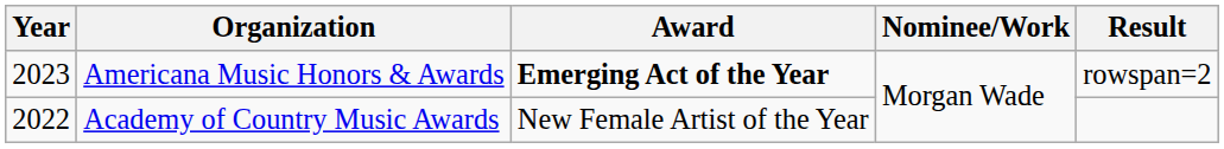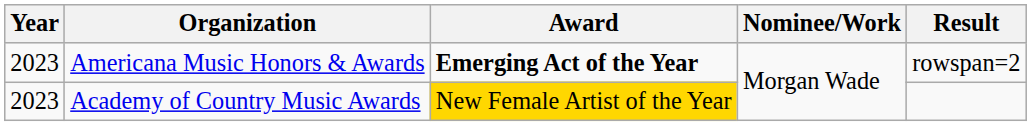Academy of Country Music Awards | Year: 2022 -> 2023
Academy of Country Music Awards | Award: no background -> gold background
